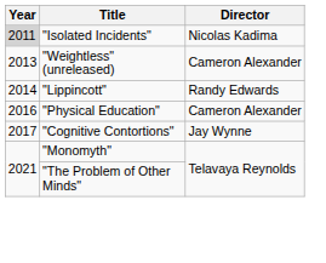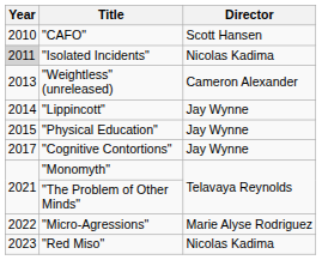+ row: 2010 | "CAFO" | Scott Hansen
"Lippincott" | Director: Randy Edwards -> Jay Wynne
"Physical Education" | Year: 2016 -> 2015
"Physical Education" | Director: Cameron Alexander -> Jay Wynne
+ row: 2022 | "Micro-Agressions" | Marie Alyse Rodriguez
+ row: 2023 | "Red Miso" | Nicolas Kadima
